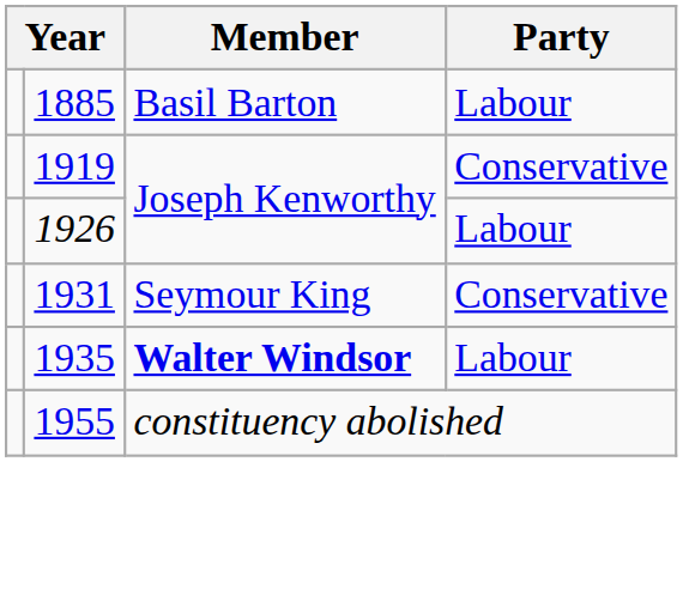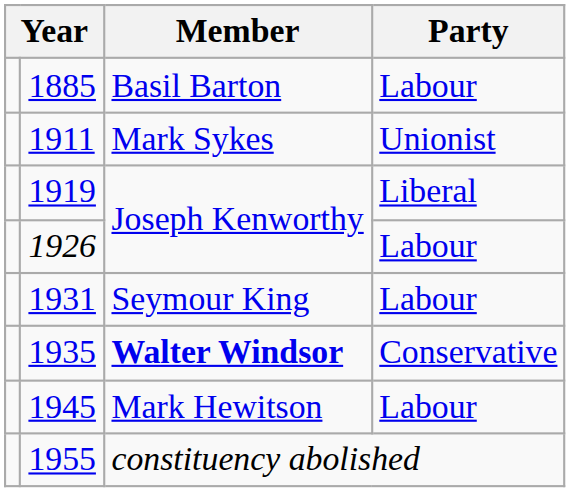+ row: 1911 | Mark Sykes | Unionist
1919 | Party: Conservative -> Liberal
1931 | Party: Conservative -> Labour
1935 | Party: Labour -> Conservative
+ row: 1945 | Mark Hewitson | Labour
